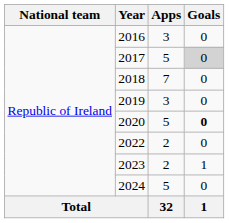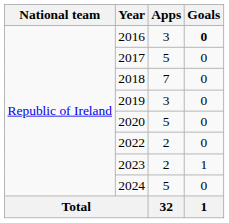2016 | Goals: normal -> bold
2017 | Goals: lightgrey background -> no background
2020 | Goals: bold -> normal
